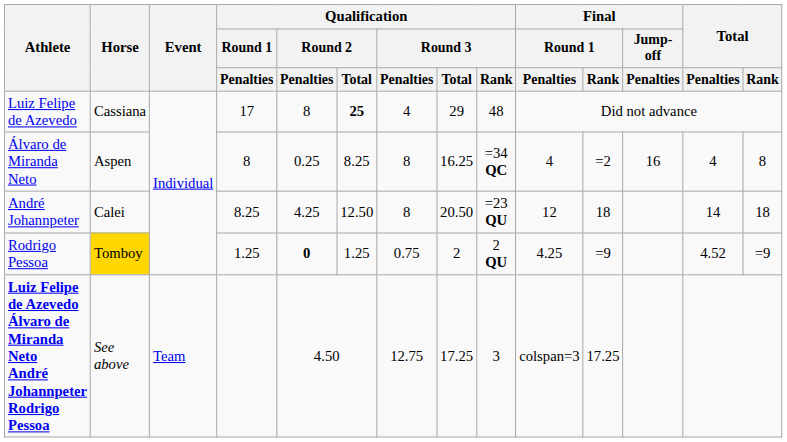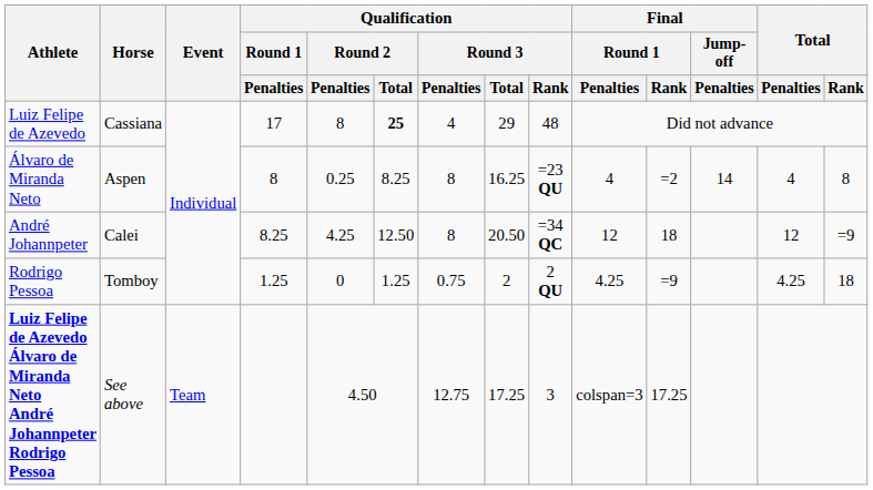Álvaro de Miranda Neto | Qualification / Round 3 / Rank: =34 QC -> =23 QU
Álvaro de Miranda Neto | Final / Jump-off / Penalties: 16 -> 14
André Johannpeter | Qualification / Round 3 / Rank: =23 QU -> =34 QC
André Johannpeter | Total / Penalties: 14 -> 12
André Johannpeter | Total / Rank: 18 -> =9
Rodrigo Pessoa | Horse: gold background -> no background
Rodrigo Pessoa | Qualification / Round 2 / Penalties: bold -> normal
Rodrigo Pessoa | Total / Penalties: 4.52 -> 4.25
Rodrigo Pessoa | Total / Rank: =9 -> 18
